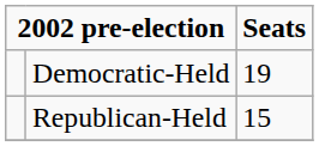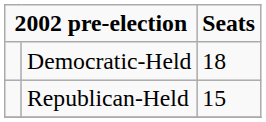Democratic-Held | column 3: 19 -> 18
